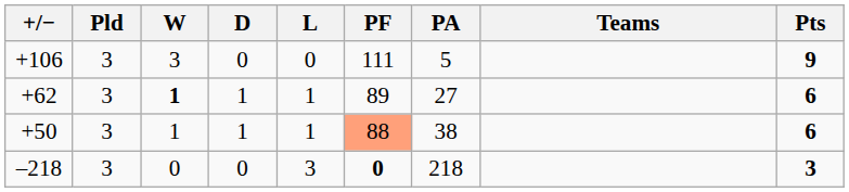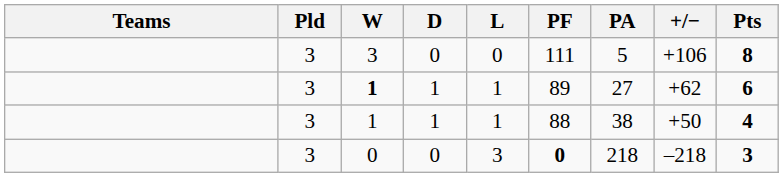columns swapped: Teams <-> +/−
row 2 | Pts: 9 -> 8
row 4 | PF: lightsalmon background -> no background
row 4 | Pts: 6 -> 4
